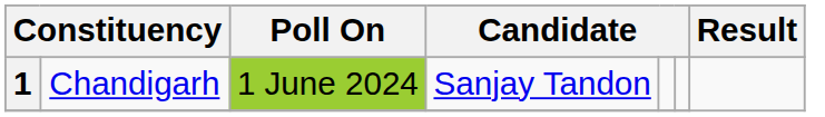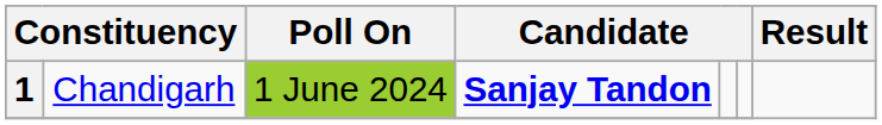1 | column 4: normal -> bold
